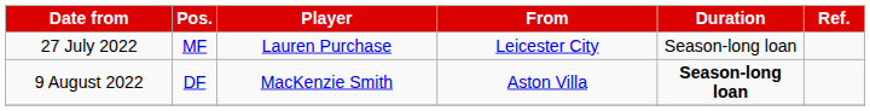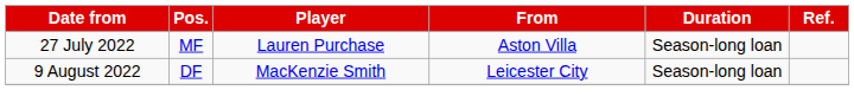27 July 2022 | From: Leicester City -> Aston Villa
9 August 2022 | From: Aston Villa -> Leicester City
9 August 2022 | Duration: bold -> normal
